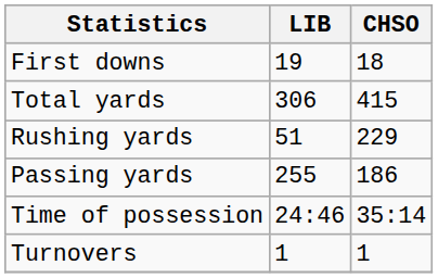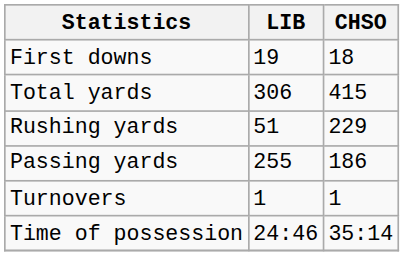rows swapped: Turnovers <-> Time of possession
